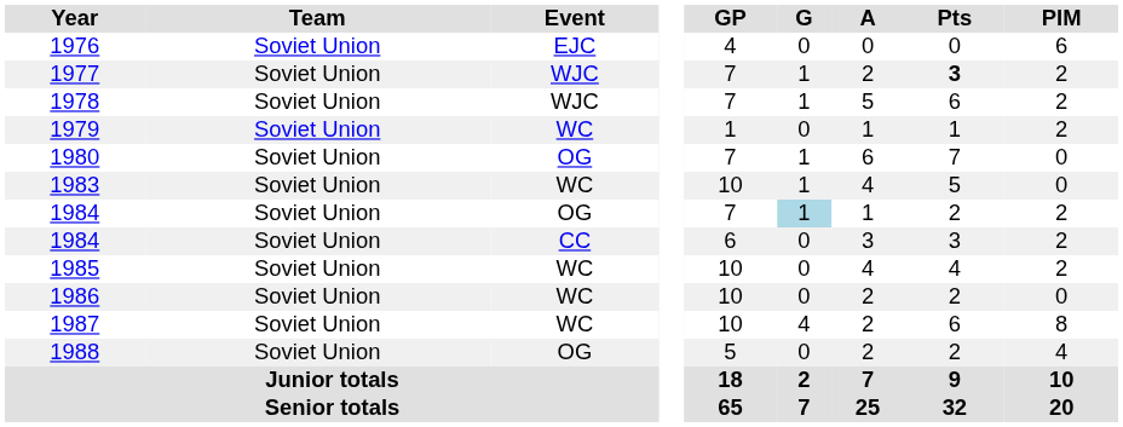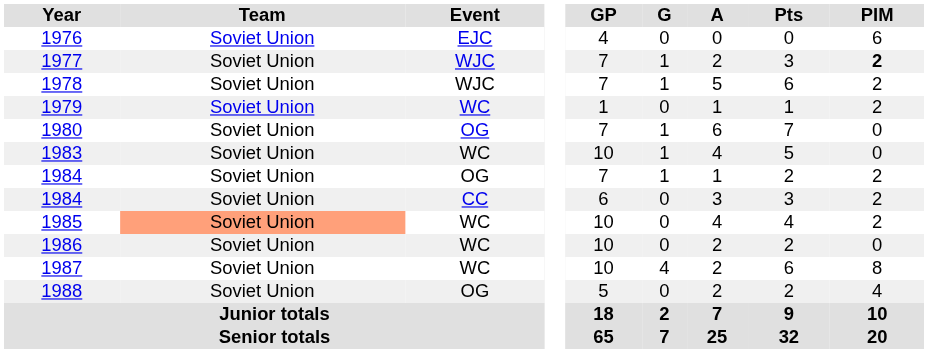1977 | Pts: bold -> normal
1977 | PIM: normal -> bold
1984 / OG | G: lightblue background -> no background
1985 | Team: no background -> lightsalmon background
